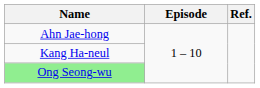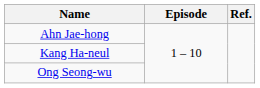Ong Seong-wu | Name: lightgreen background -> no background
